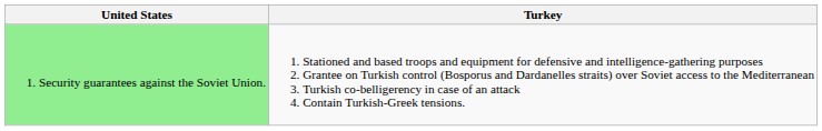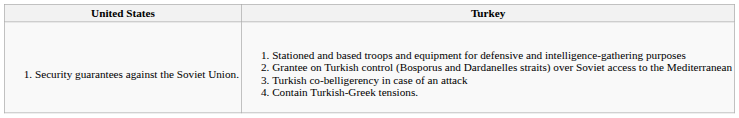Security guarantees against the Soviet Union. | United States: lightgreen background -> no background
